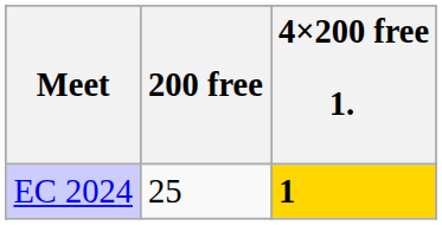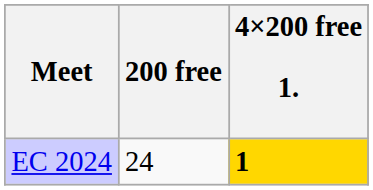EC 2024 | 200 free: 25 -> 24
